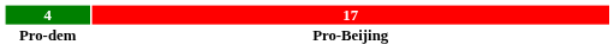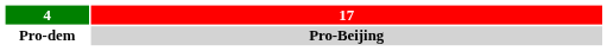Pro-dem | 17: no background -> lightgrey background
